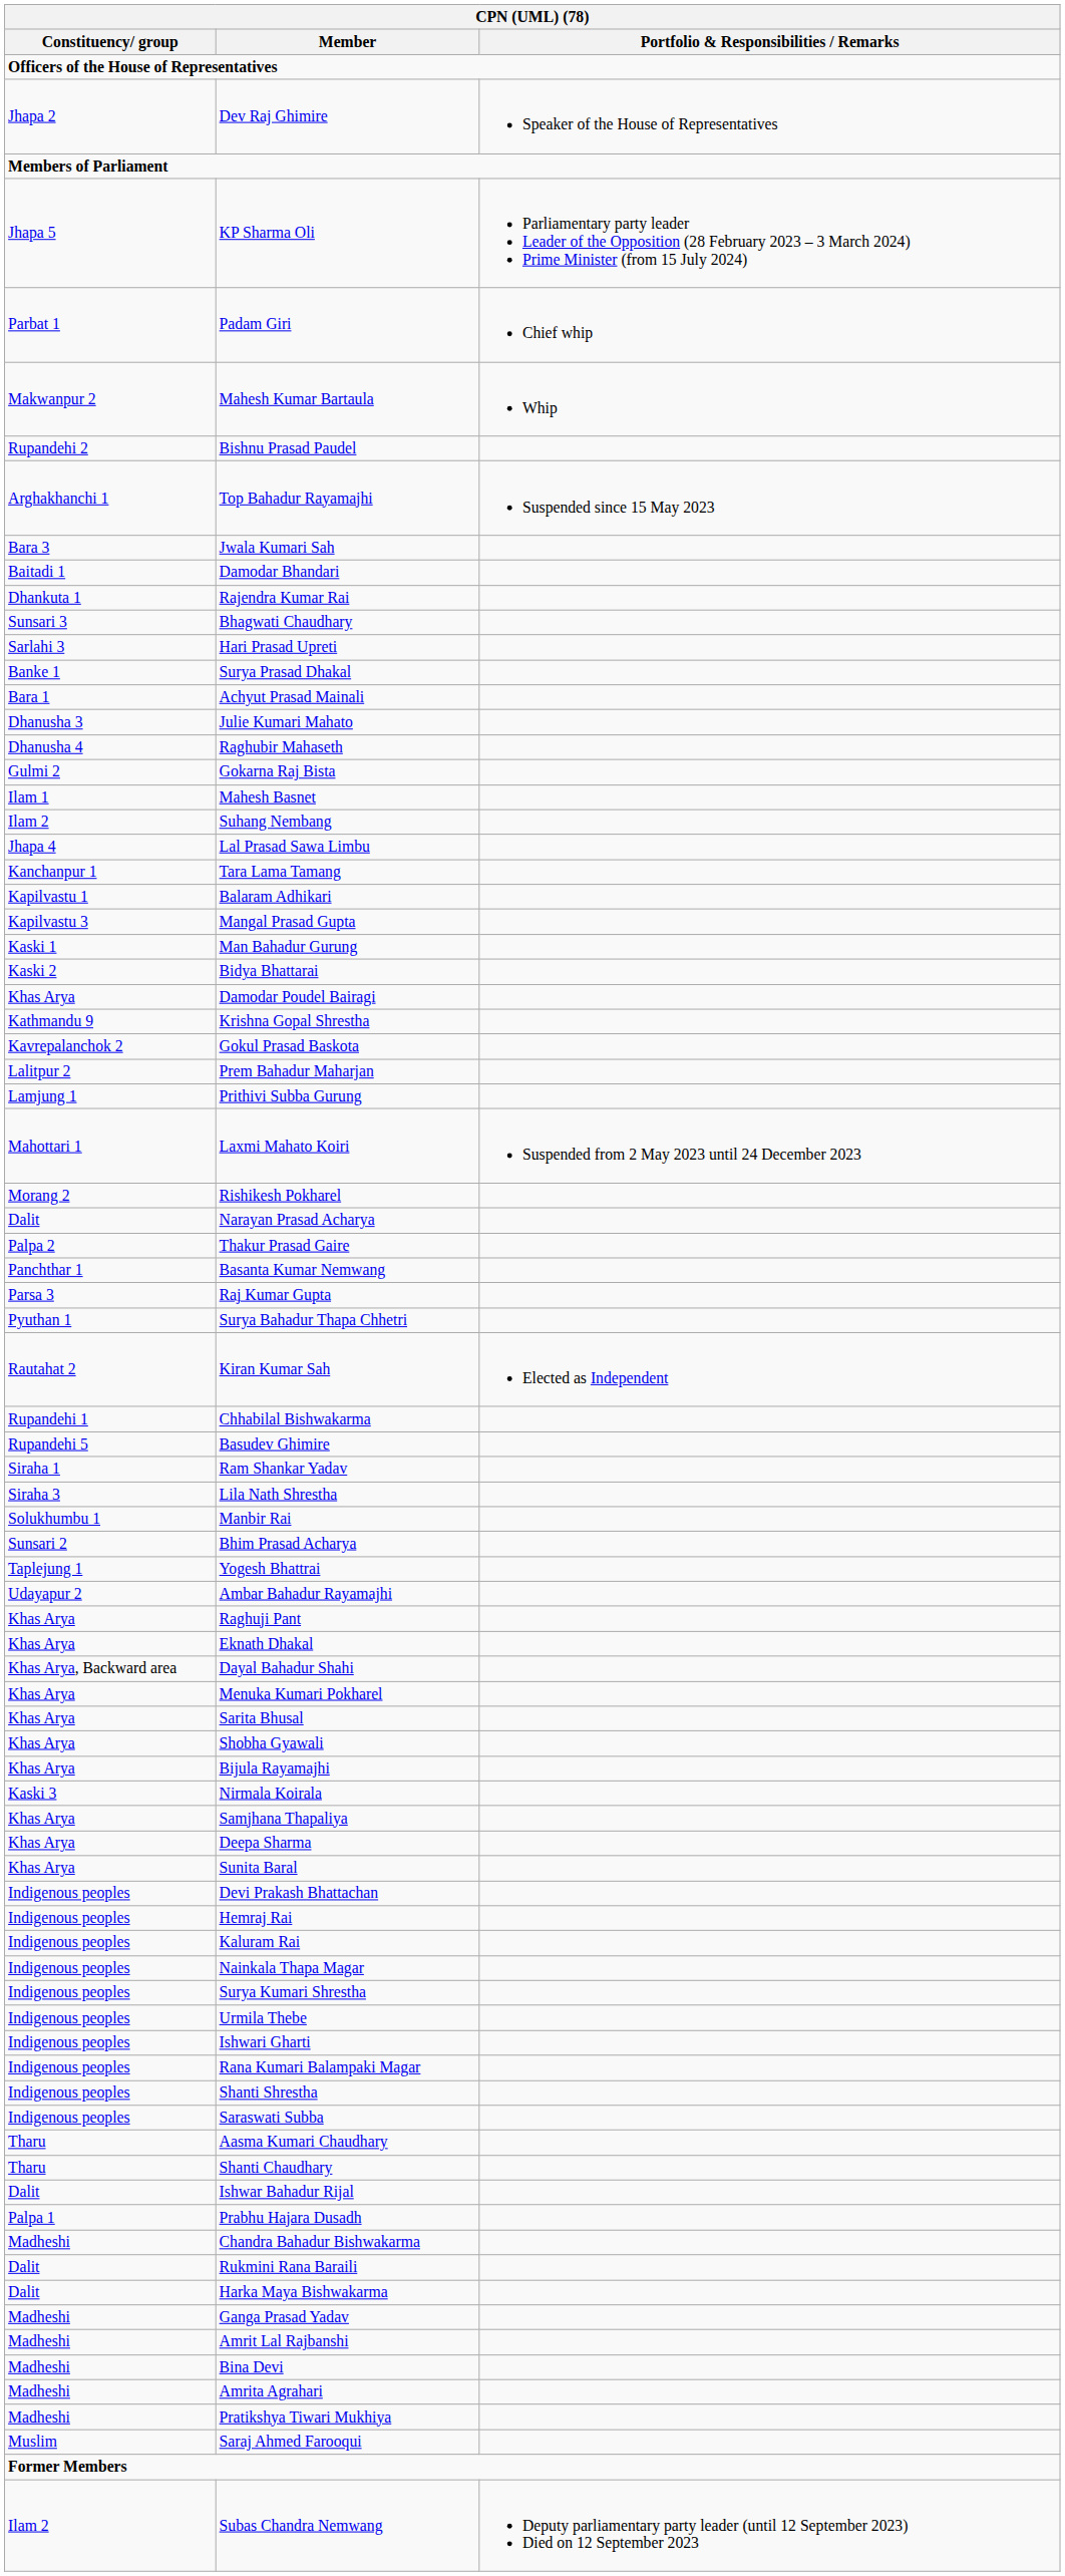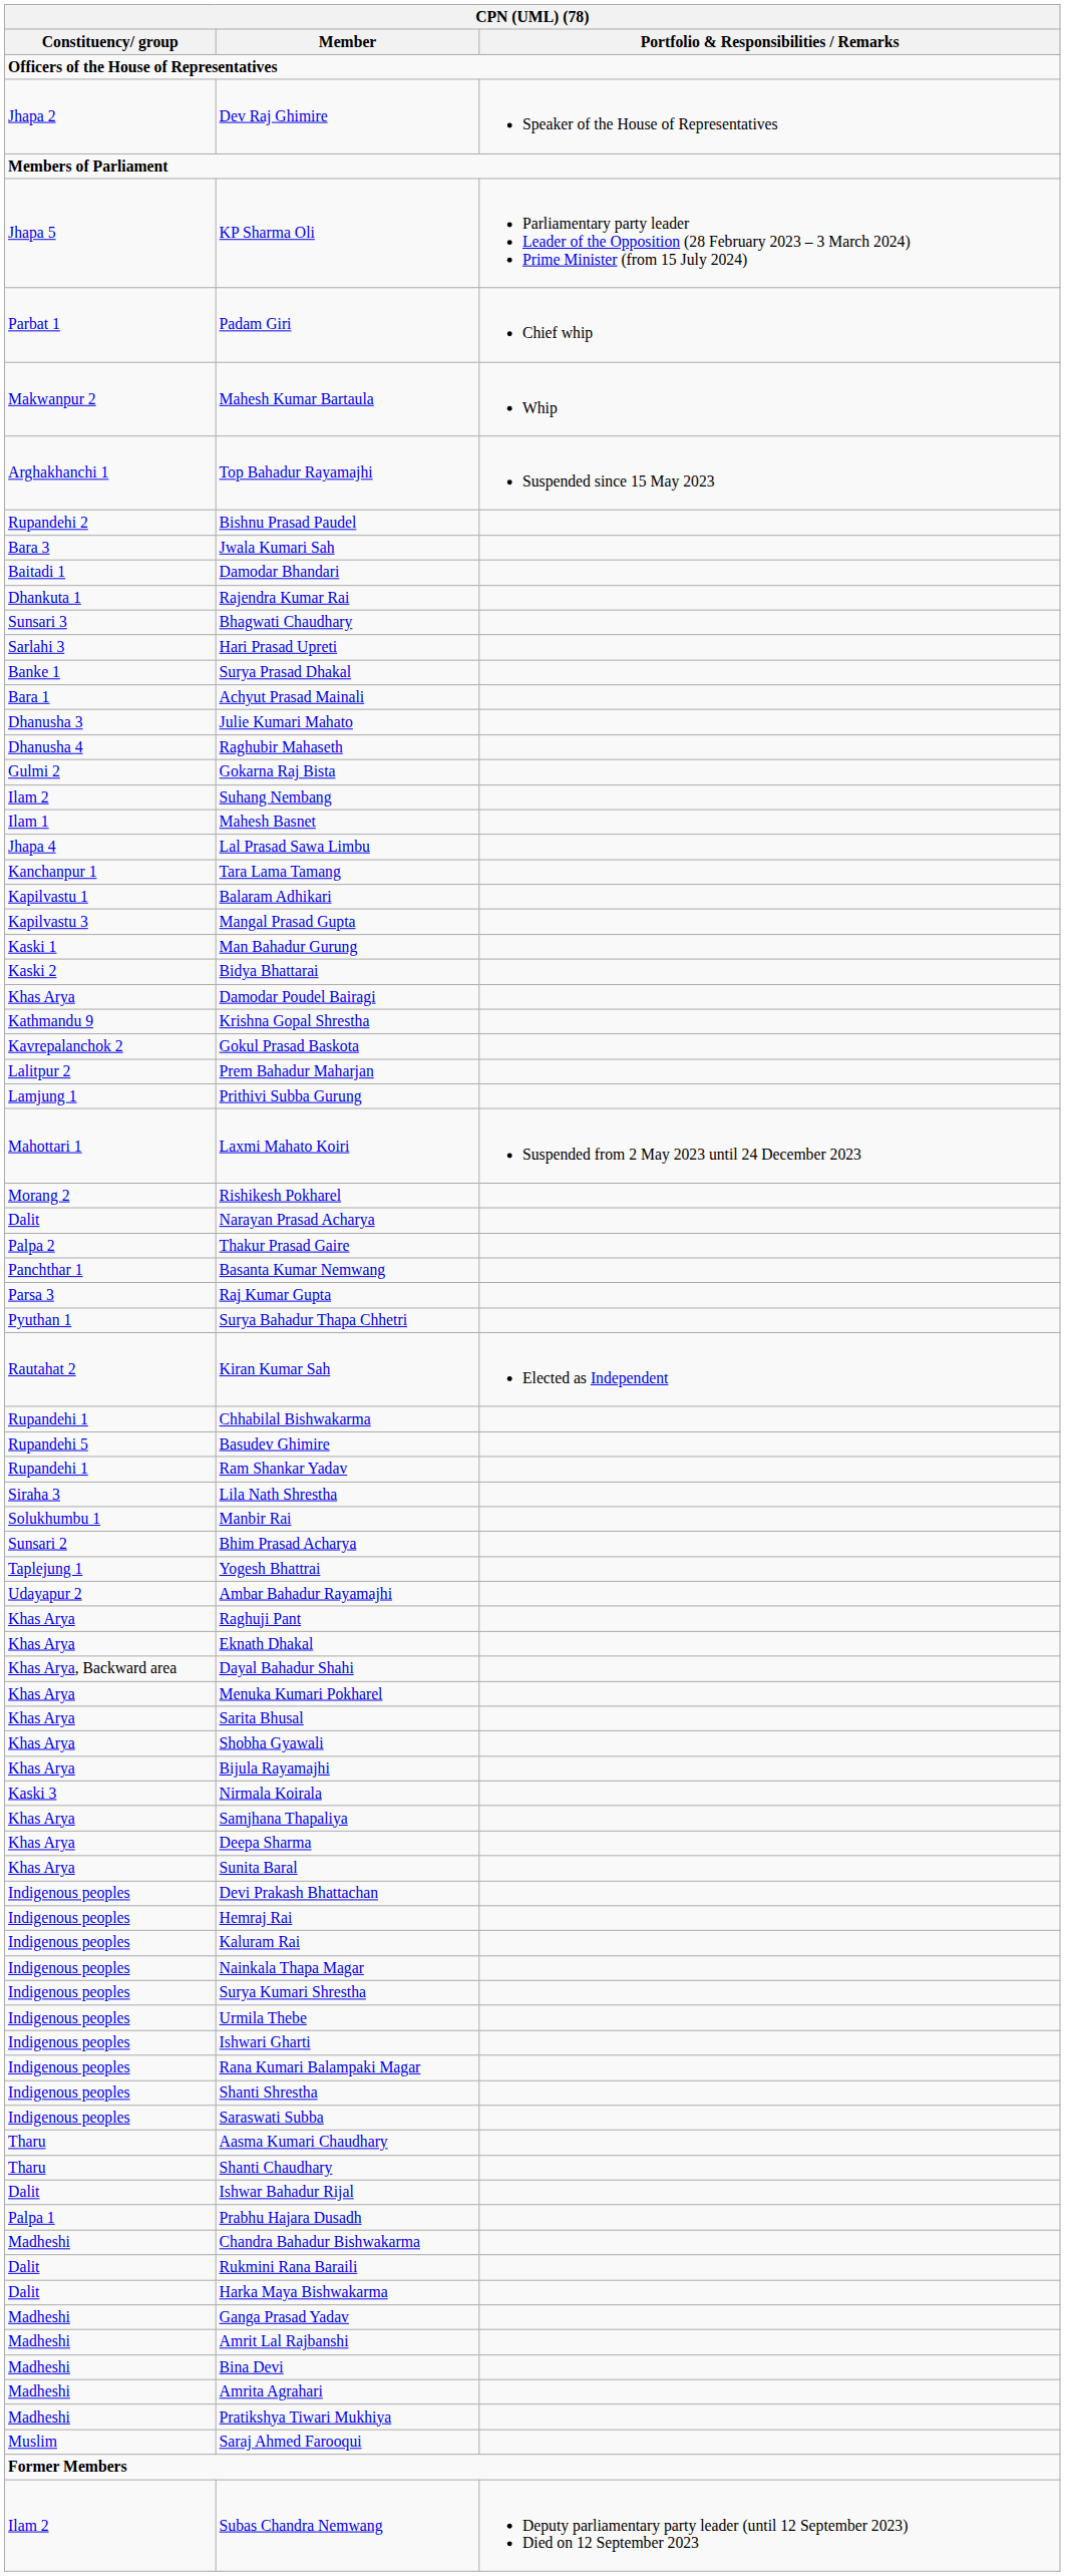rows swapped: Bishnu Prasad Paudel <-> Top Bahadur Rayamajhi
rows swapped: Mahesh Basnet <-> Suhang Nembang
Ram Shankar Yadav | Constituency/ group: Siraha 1 -> Rupandehi 1
